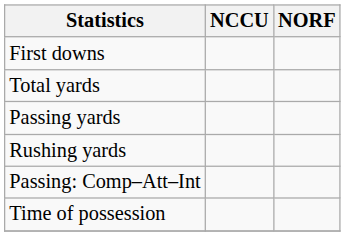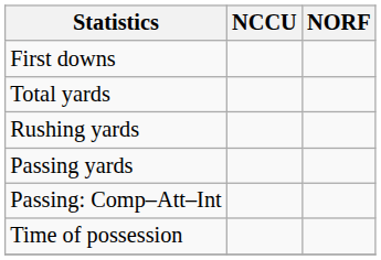rows swapped: Rushing yards <-> Passing yards
